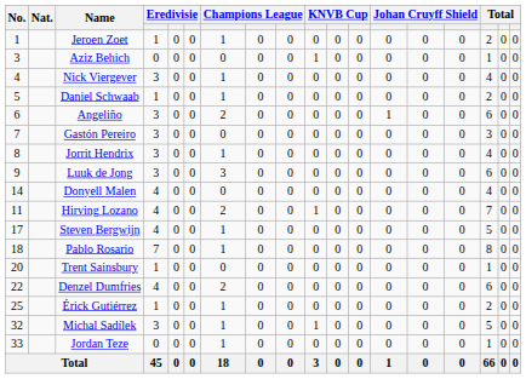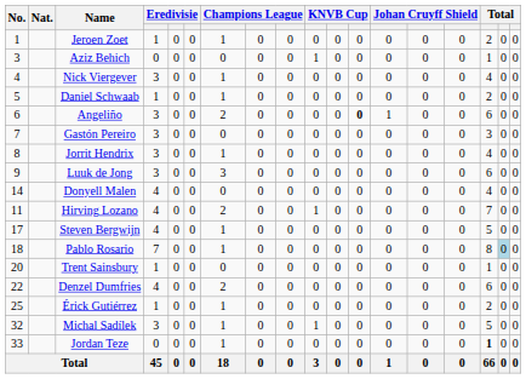Jeroen Zoet | column 17: lightyellow background -> no background
Angeliño | column 12: normal -> bold
Pablo Rosario | column 17: no background -> lightblue background
Jordan Teze | column 16: normal -> bold
